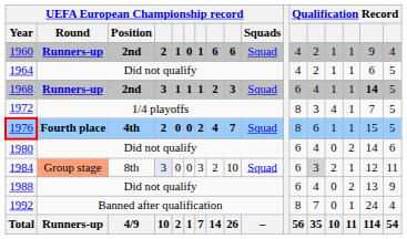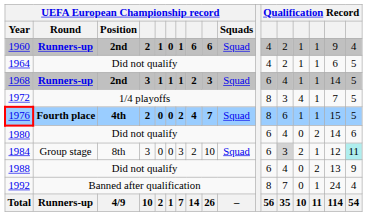1968 | column 16: bold -> normal
1984 | UEFA European Championship record / Round: lightsalmon background -> no background
1984 | column 4: lavender background -> no background
1984 | column 17: no background -> paleturquoise background
